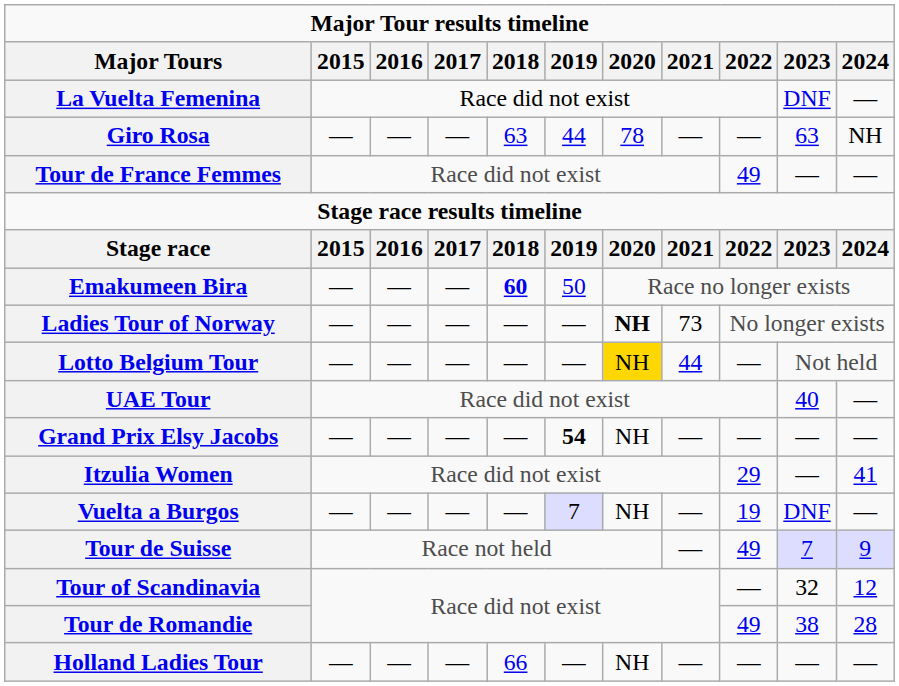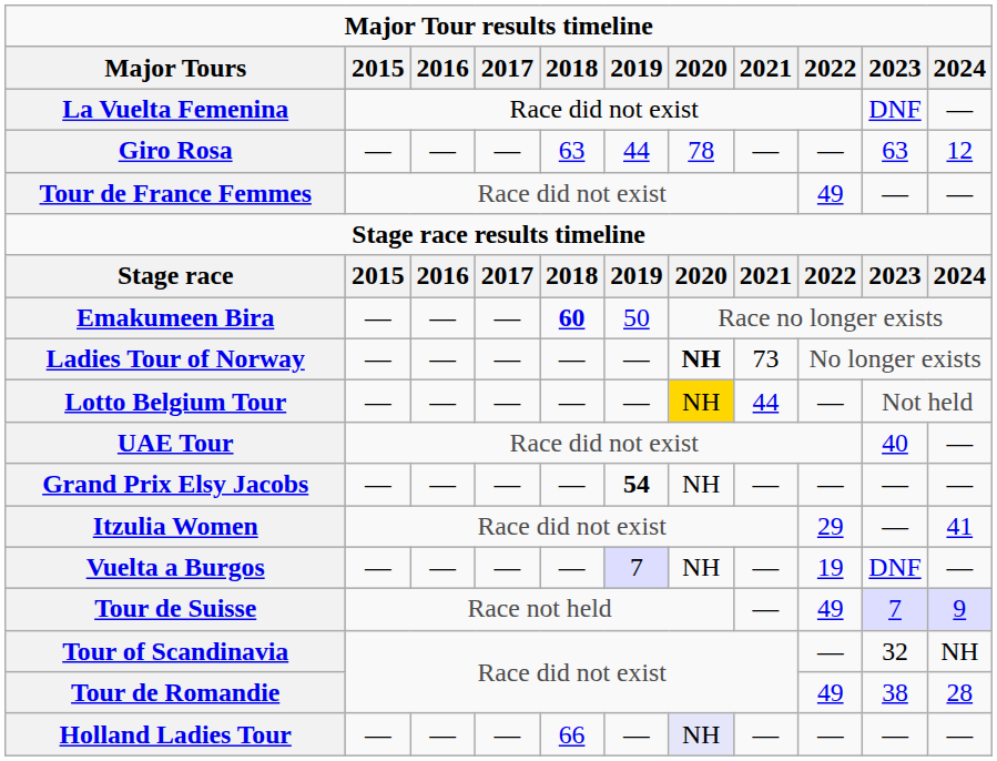Giro Rosa | Major Tour results timeline / 2024: NH -> 12
Tour of Scandinavia | Major Tour results timeline / 2024: 12 -> NH
Holland Ladies Tour | Major Tour results timeline / 2020: no background -> lavender background
